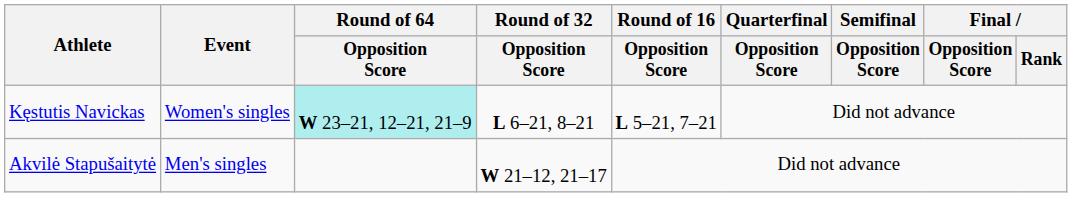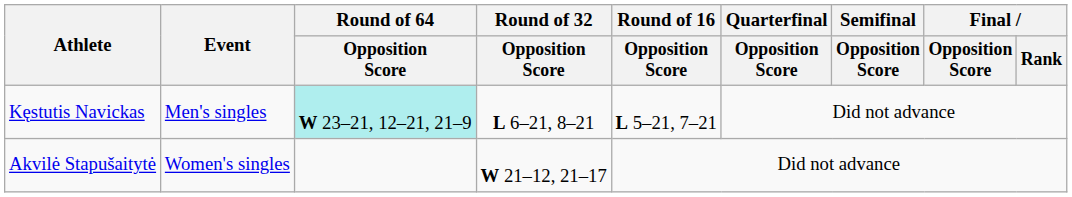Kęstutis Navickas | Event: Women's singles -> Men's singles
Akvilė Stapušaitytė | Event: Men's singles -> Women's singles
